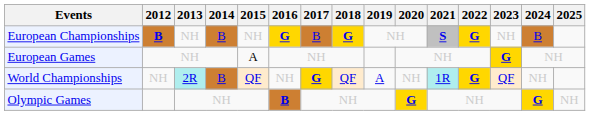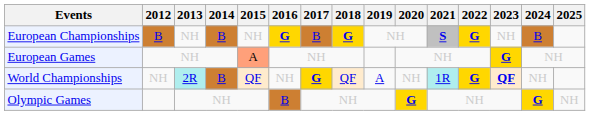European Championships | 2012: bold -> normal
European Games | 2015: no background -> lightsalmon background
World Championships | 2023: normal -> bold
Olympic Games | 2016: bold -> normal
